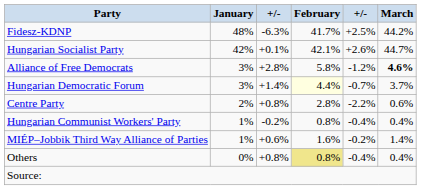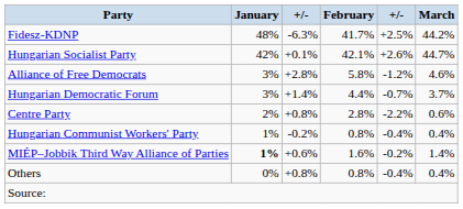Alliance of Free Democrats | March: bold -> normal
Hungarian Democratic Forum | February: lightyellow background -> no background
MIÉP–Jobbik Third Way Alliance of Parties | January: normal -> bold
Others | February: khaki background -> no background
